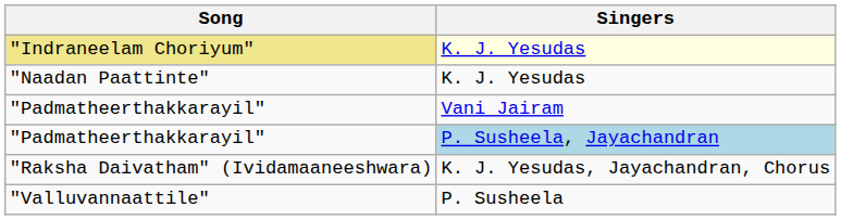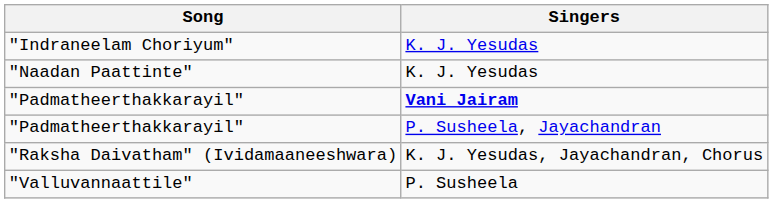row 2 | Song: khaki background -> no background
row 2 | Singers: lightyellow background -> no background
row 4 | Singers: normal -> bold
row 5 | Singers: lightblue background -> no background
